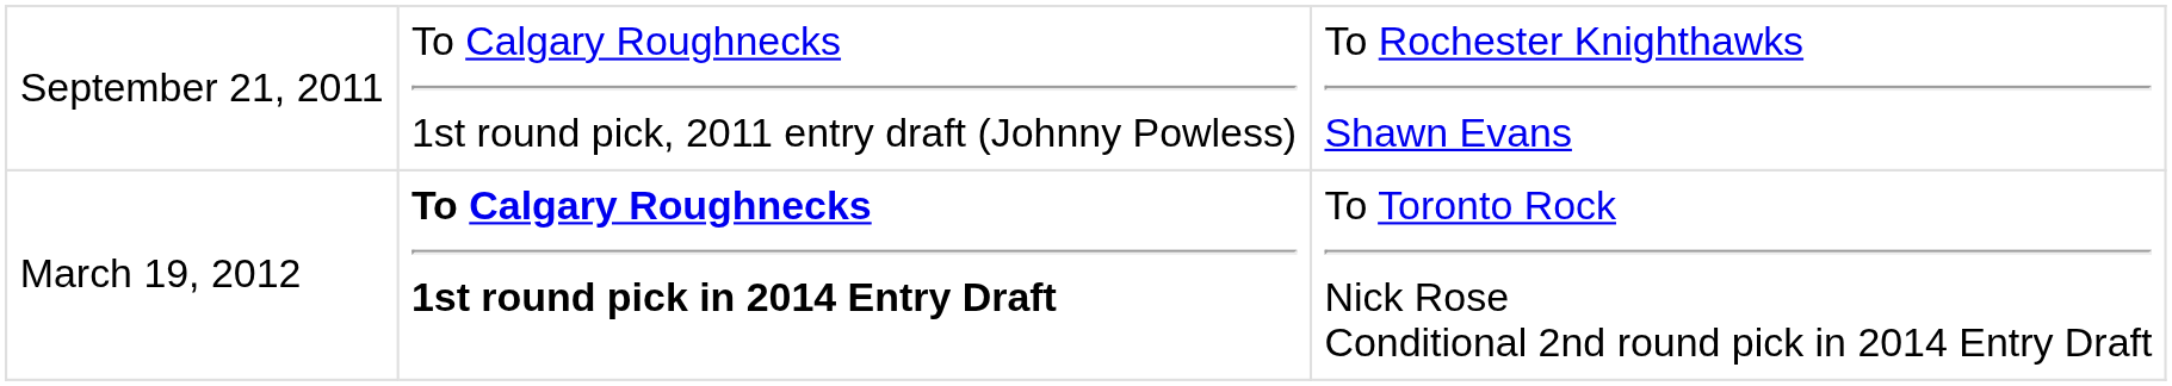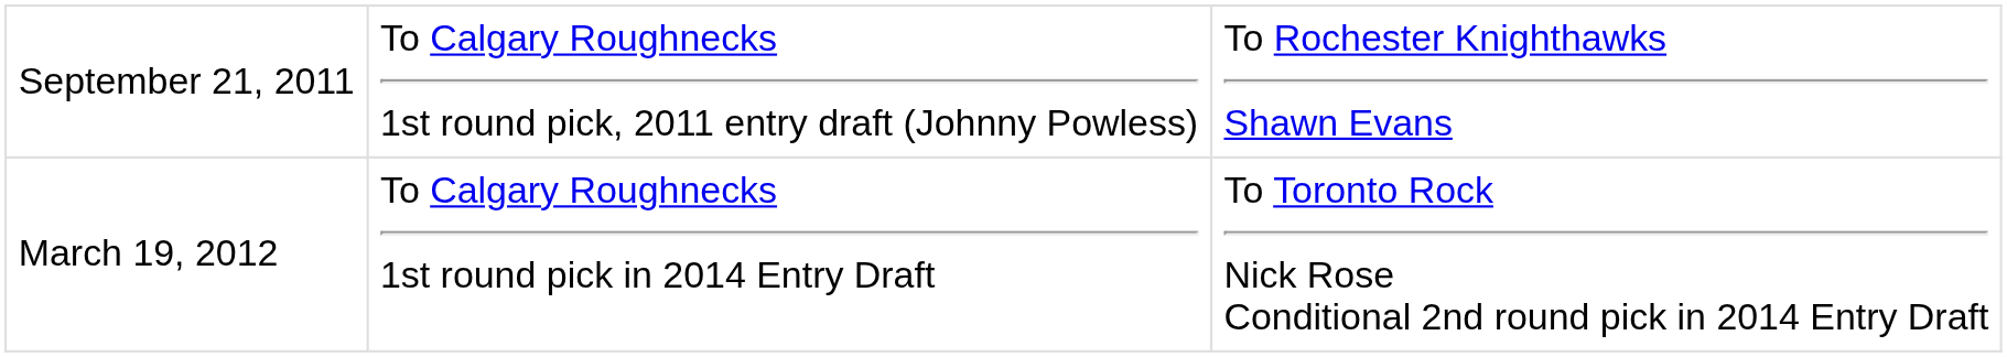March 19, 2012 | column 2: bold -> normal
